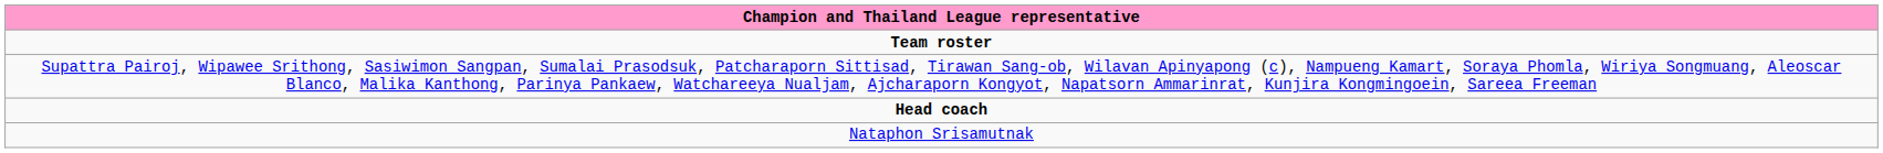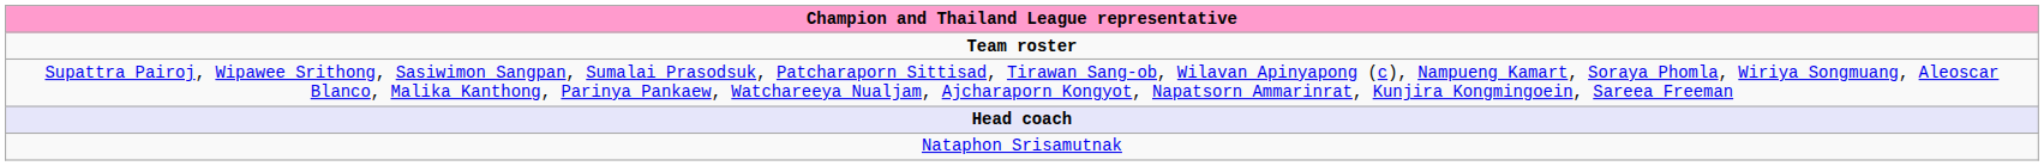row 4 | column 1: no background -> lavender background
